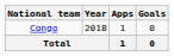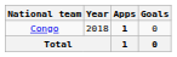Congo | Apps: normal -> bold
